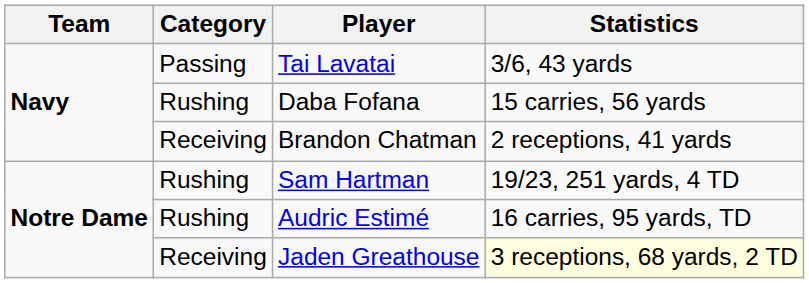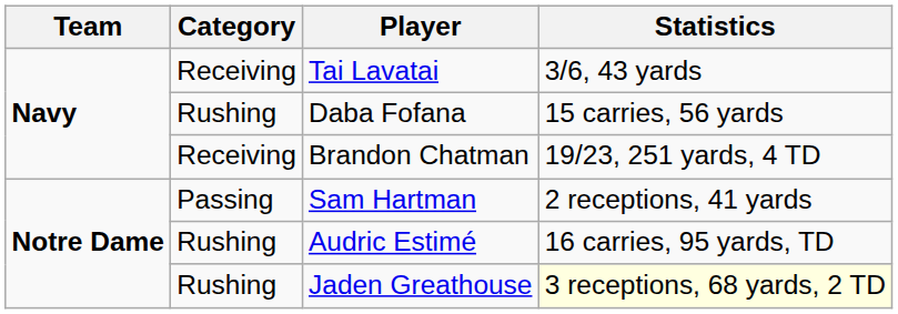Tai Lavatai | Category: Passing -> Receiving
Brandon Chatman | Statistics: 2 receptions, 41 yards -> 19/23, 251 yards, 4 TD
Sam Hartman | Category: Rushing -> Passing
Sam Hartman | Statistics: 19/23, 251 yards, 4 TD -> 2 receptions, 41 yards
Jaden Greathouse | Category: Receiving -> Rushing
